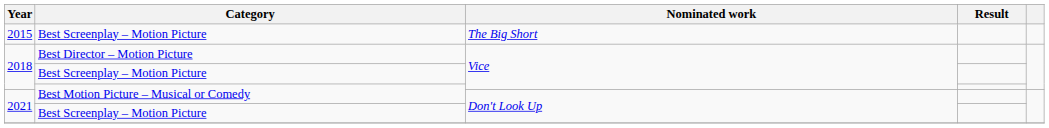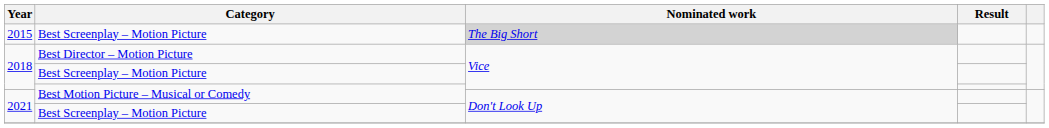2015 | Nominated work: no background -> lightgrey background
